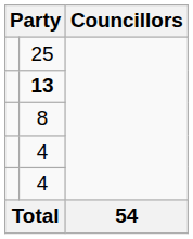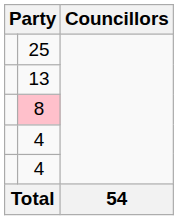13 | column 2: bold -> normal
8 | column 2: no background -> pink background
